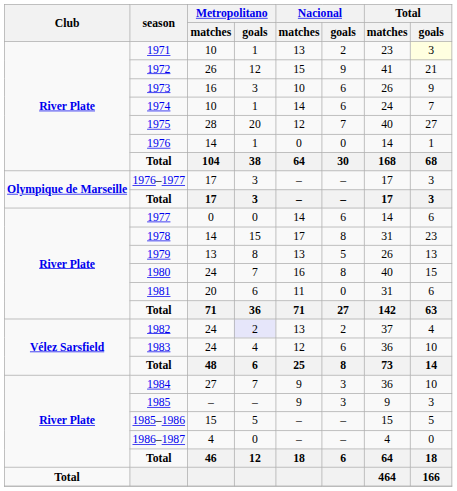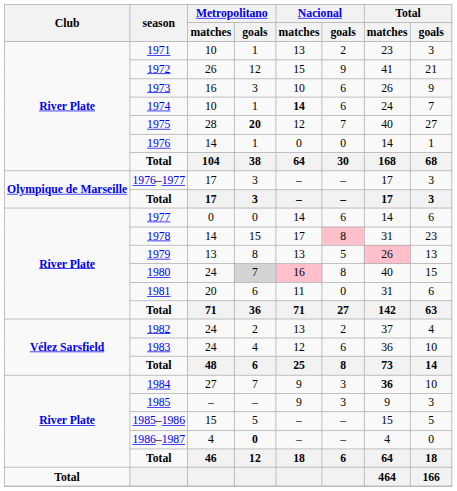1971 | Total / goals: lightyellow background -> no background
1974 | Nacional / matches: normal -> bold
1975 | Metropolitano / goals: normal -> bold
1978 | Nacional / goals: no background -> pink background
1979 | Total / matches: no background -> pink background
1980 | Metropolitano / goals: no background -> lightgrey background
1980 | Nacional / matches: no background -> pink background
1982 | Metropolitano / goals: lavender background -> no background
1984 | Total / matches: normal -> bold
1986–1987 | Metropolitano / goals: normal -> bold
